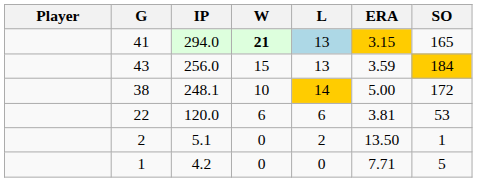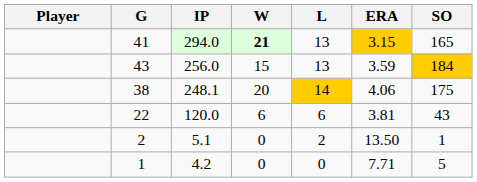41 | L: lightblue background -> no background
38 | W: 10 -> 20
38 | ERA: 5.00 -> 4.06
38 | SO: 172 -> 175
22 | SO: 53 -> 43
